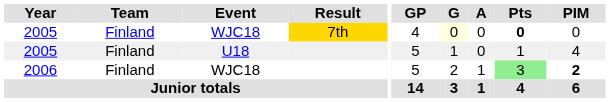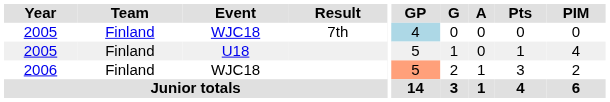2005 / WJC18 | Result: gold background -> no background
2005 / WJC18 | GP: no background -> lightblue background
2005 / WJC18 | G: lightyellow background -> no background
2005 / WJC18 | Pts: bold -> normal
2006 | GP: no background -> lightsalmon background
2006 | Pts: lightgreen background -> no background
2006 | PIM: bold -> normal
